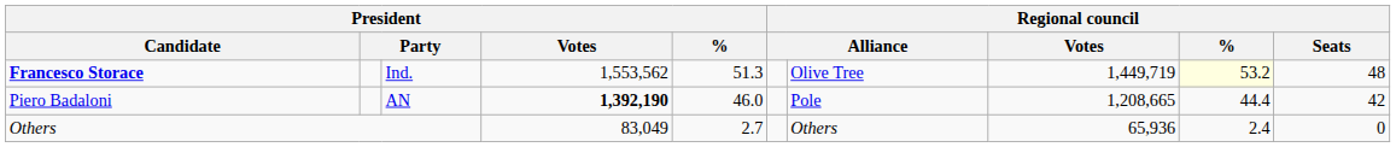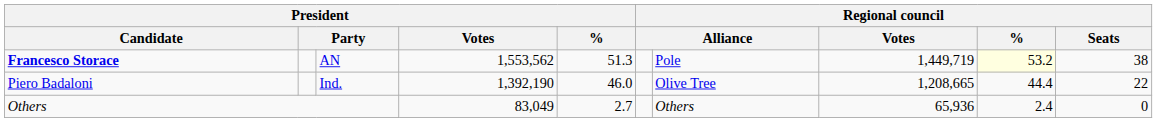Francesco Storace | column 3: Ind. -> AN
Francesco Storace | column 7: Olive Tree -> Pole
Francesco Storace | Regional council / Seats: 48 -> 38
Piero Badaloni | column 3: AN -> Ind.
Piero Badaloni | President / Votes: bold -> normal
Piero Badaloni | column 7: Pole -> Olive Tree
Piero Badaloni | Regional council / Seats: 42 -> 22
